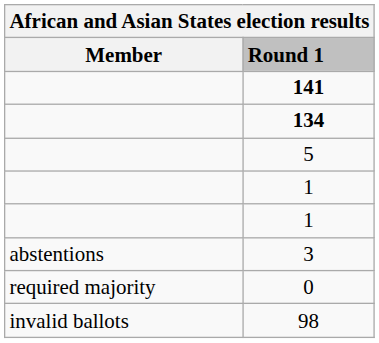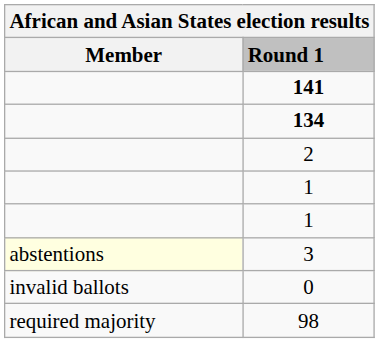row 5 | Round 1: 5 -> 2
row 8 | Member: no background -> lightyellow background
row 9 | Member: required majority -> invalid ballots
row 10 | Member: invalid ballots -> required majority
